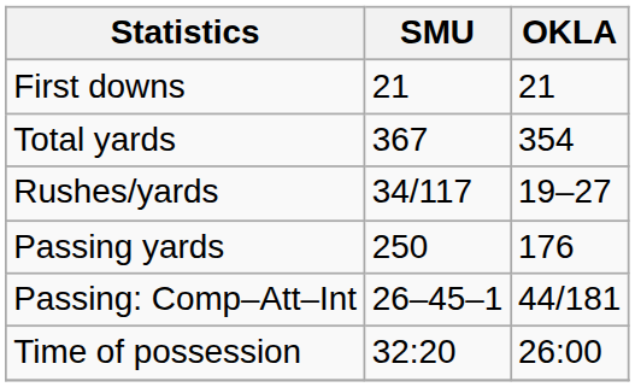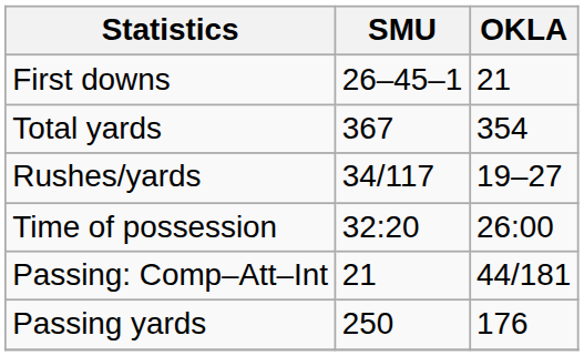First downs | SMU: 21 -> 26–45–1
rows swapped: Passing yards <-> Time of possession
Passing: Comp–Att–Int | SMU: 26–45–1 -> 21
